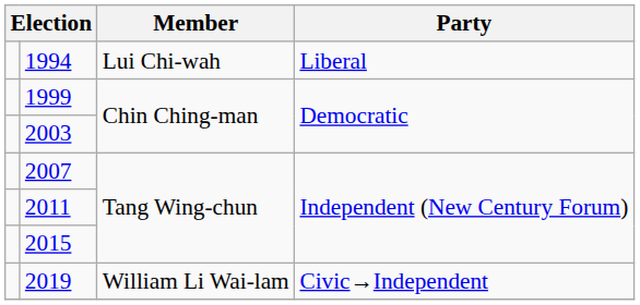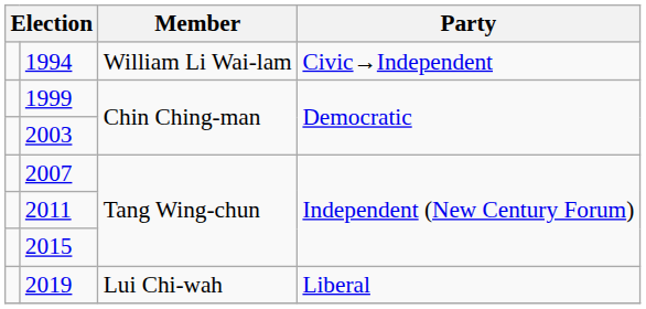1994 | Member: Lui Chi-wah -> William Li Wai-lam
1994 | Party: Liberal -> Civic→Independent
2019 | Member: William Li Wai-lam -> Lui Chi-wah
2019 | Party: Civic→Independent -> Liberal
